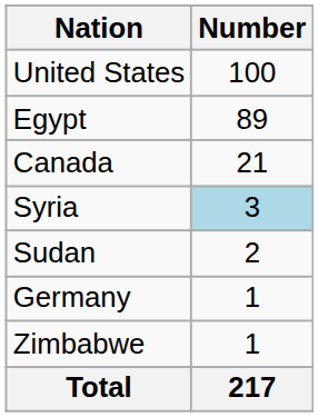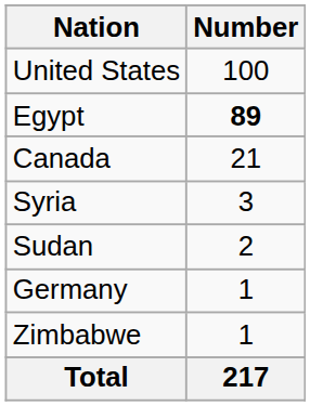Egypt | Number: normal -> bold
Syria | Number: lightblue background -> no background
